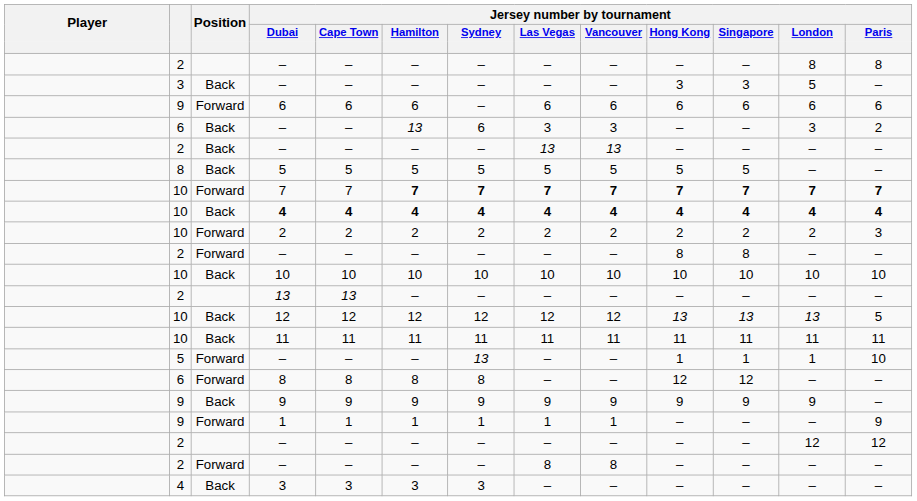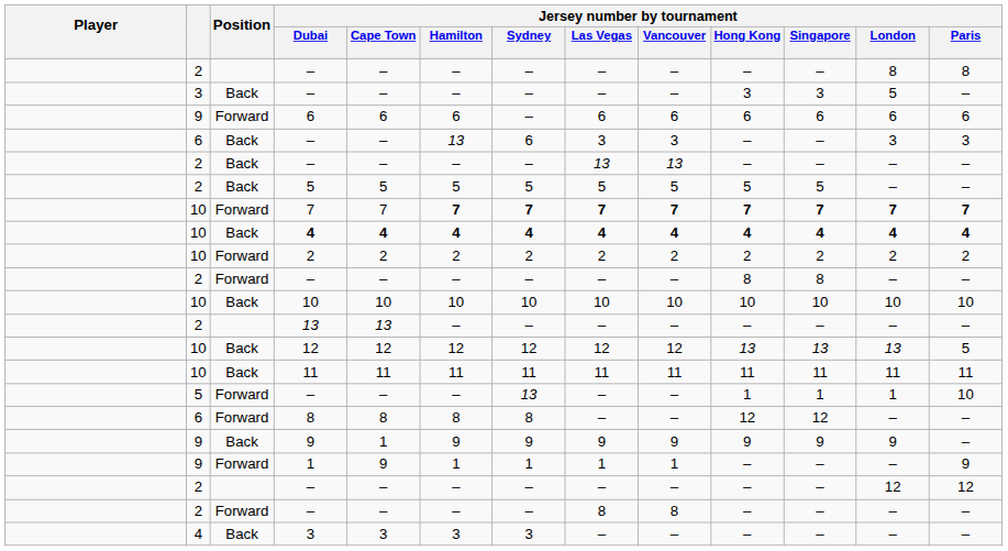row 7 | Jersey number by tournament / Paris: 2 -> 3
row 9 | column 2: 8 -> 2
row 12 | Jersey number by tournament / Paris: 3 -> 2
row 20 | Jersey number by tournament / Cape Town: 9 -> 1
row 21 | Jersey number by tournament / Cape Town: 1 -> 9
